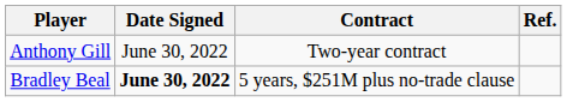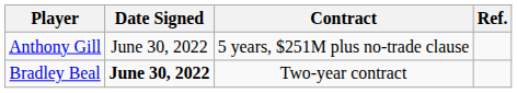Anthony Gill | Contract: Two-year contract -> 5 years, $251M plus no-trade clause
Bradley Beal | Contract: 5 years, $251M plus no-trade clause -> Two-year contract
